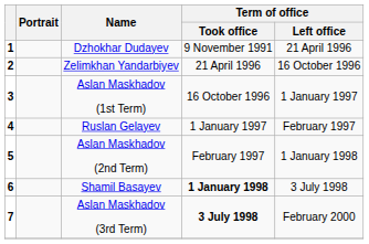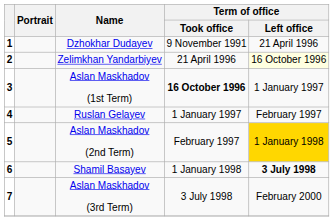Zelimkhan Yandarbiyev | Term of office / Left office: no background -> lightyellow background
Aslan Maskhadov (1st Term) | Term of office / Took office: normal -> bold
Aslan Maskhadov (2nd Term) | Term of office / Left office: no background -> gold background
Shamil Basayev | Term of office / Took office: bold -> normal
Shamil Basayev | Term of office / Left office: normal -> bold
Aslan Maskhadov (3rd Term) | Term of office / Took office: bold -> normal
